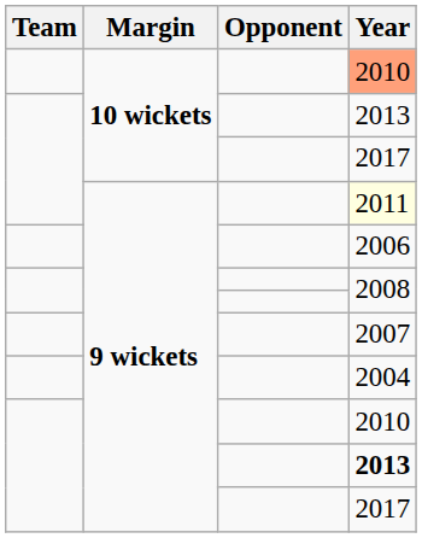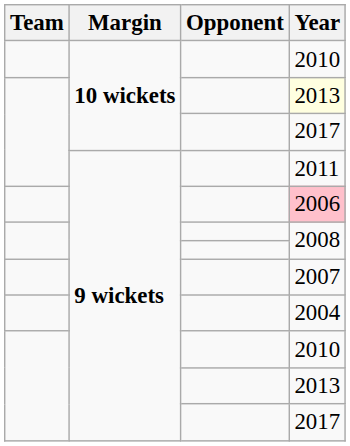10 wickets / 2010 | Year: lightsalmon background -> no background
10 wickets / 2013 | Year: no background -> lightyellow background
2011 | Year: lightyellow background -> no background
2006 | Year: no background -> pink background
9 wickets / 2013 | Year: bold -> normal
